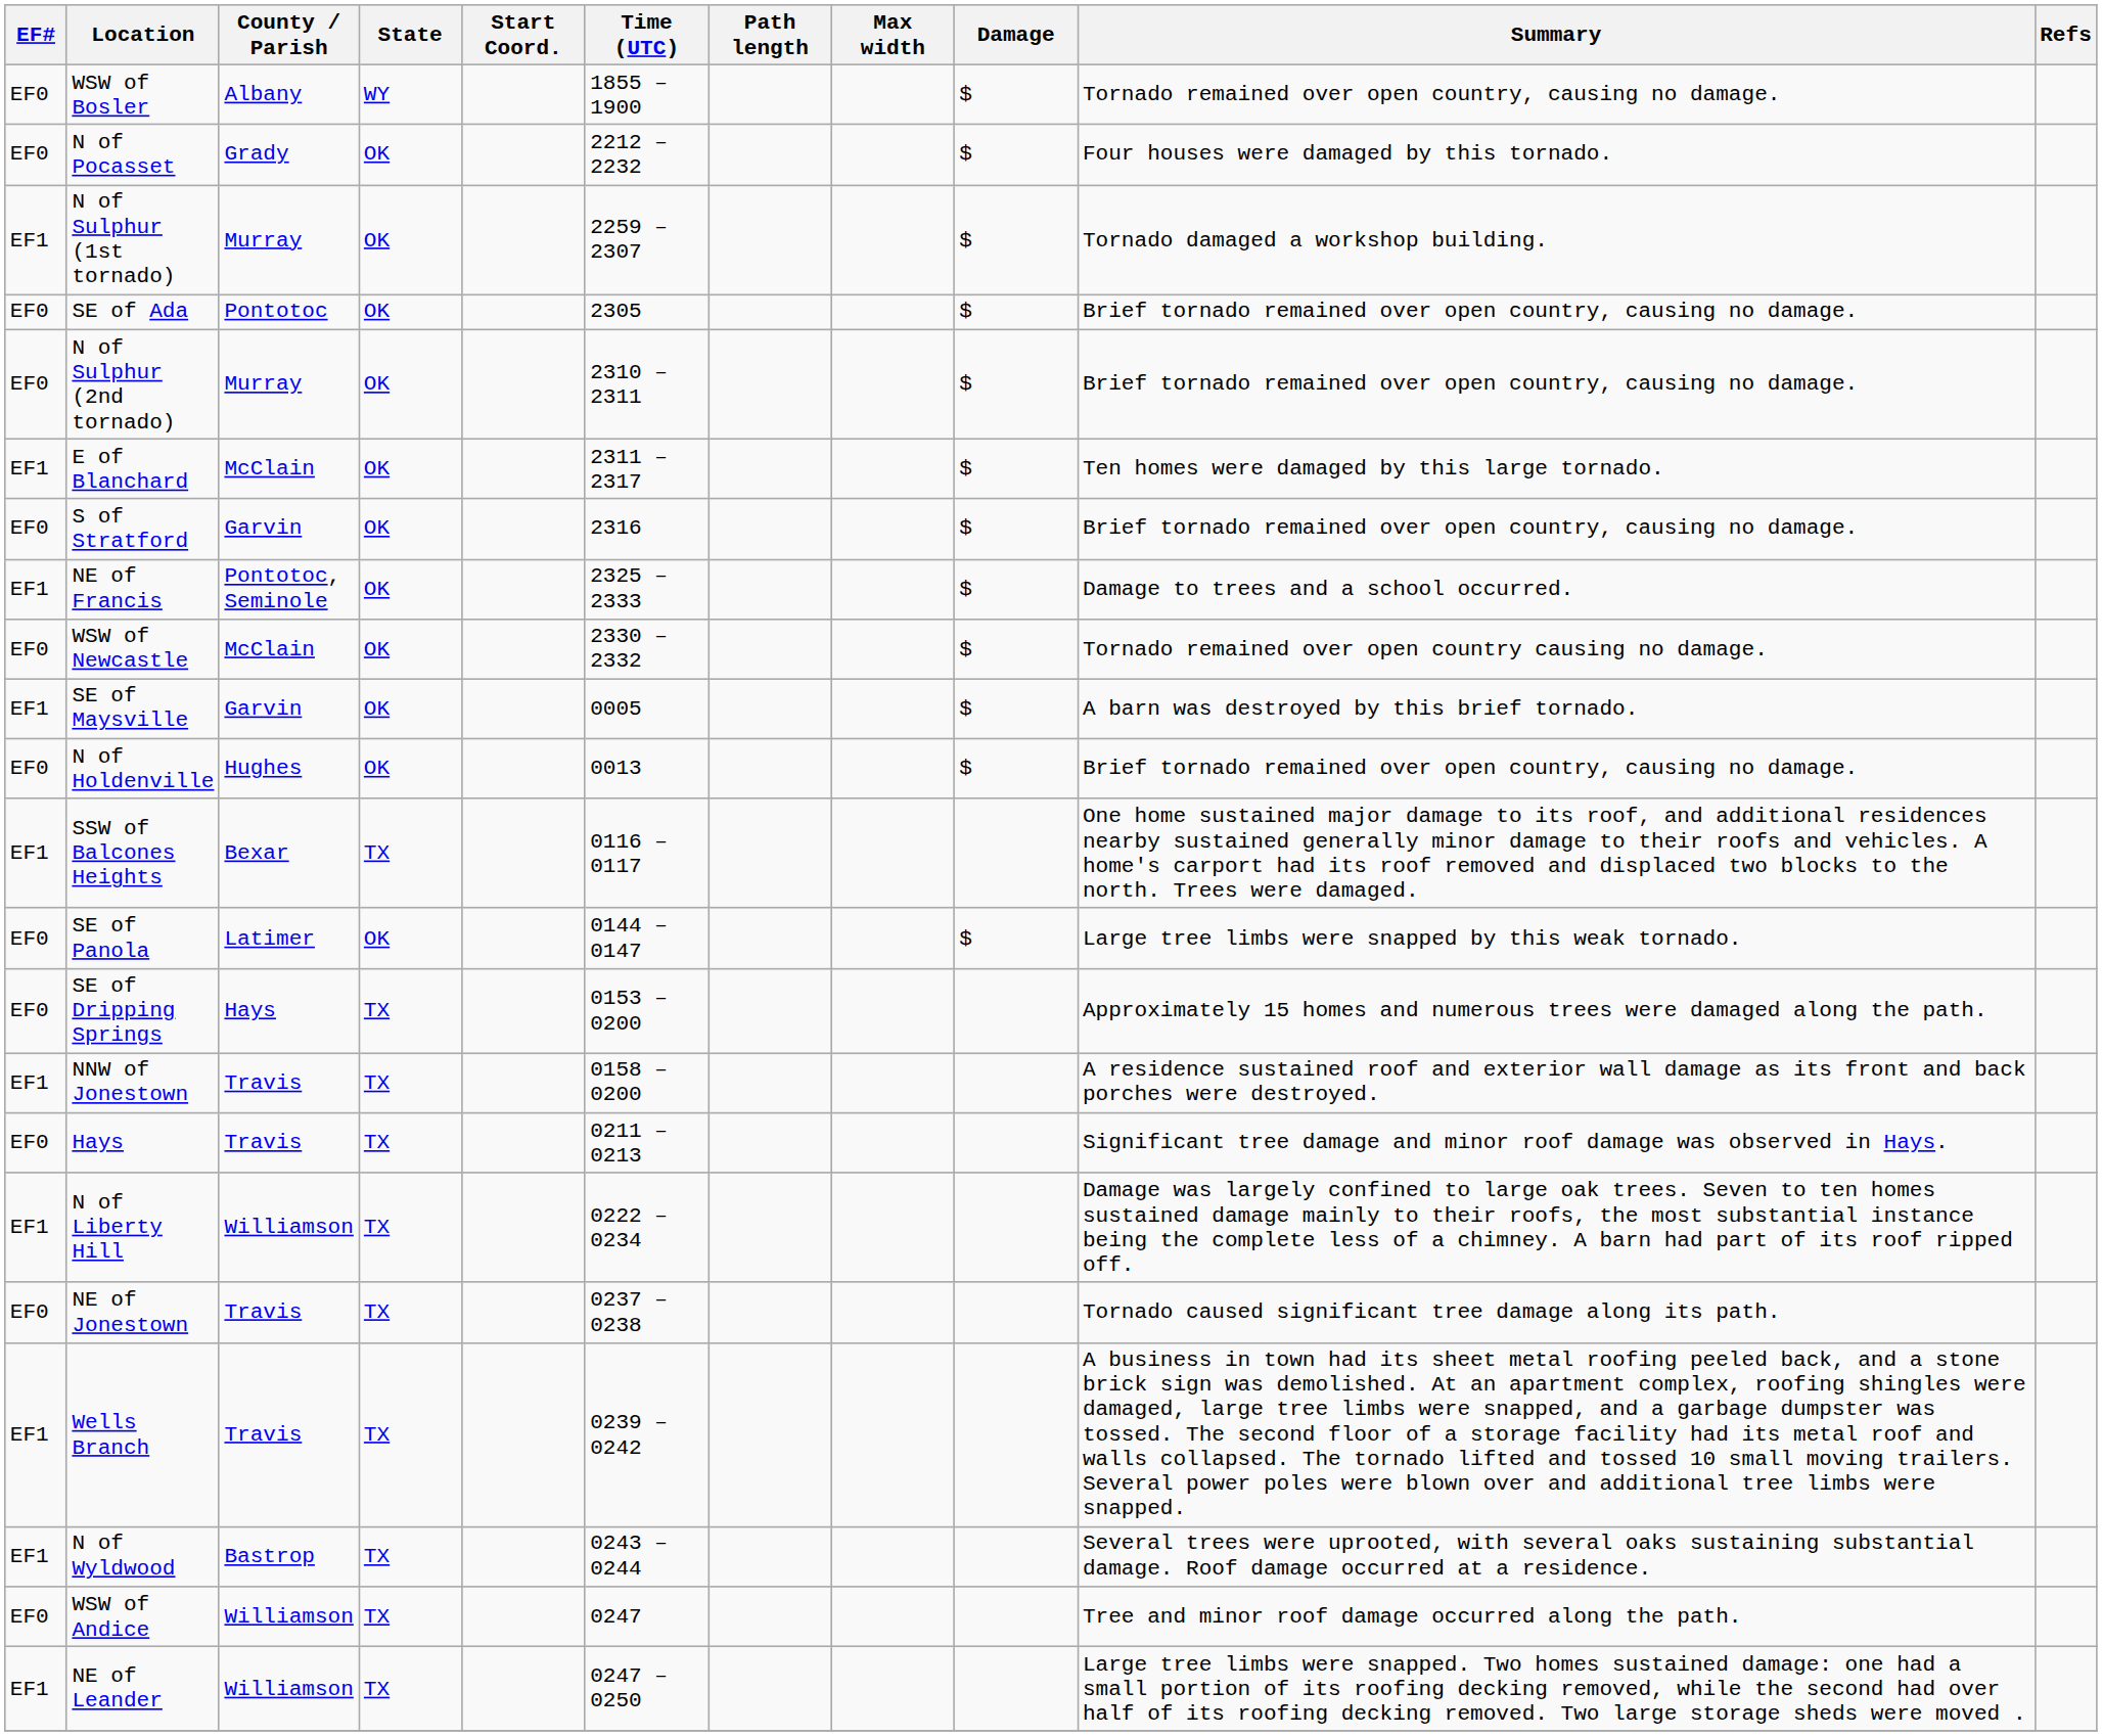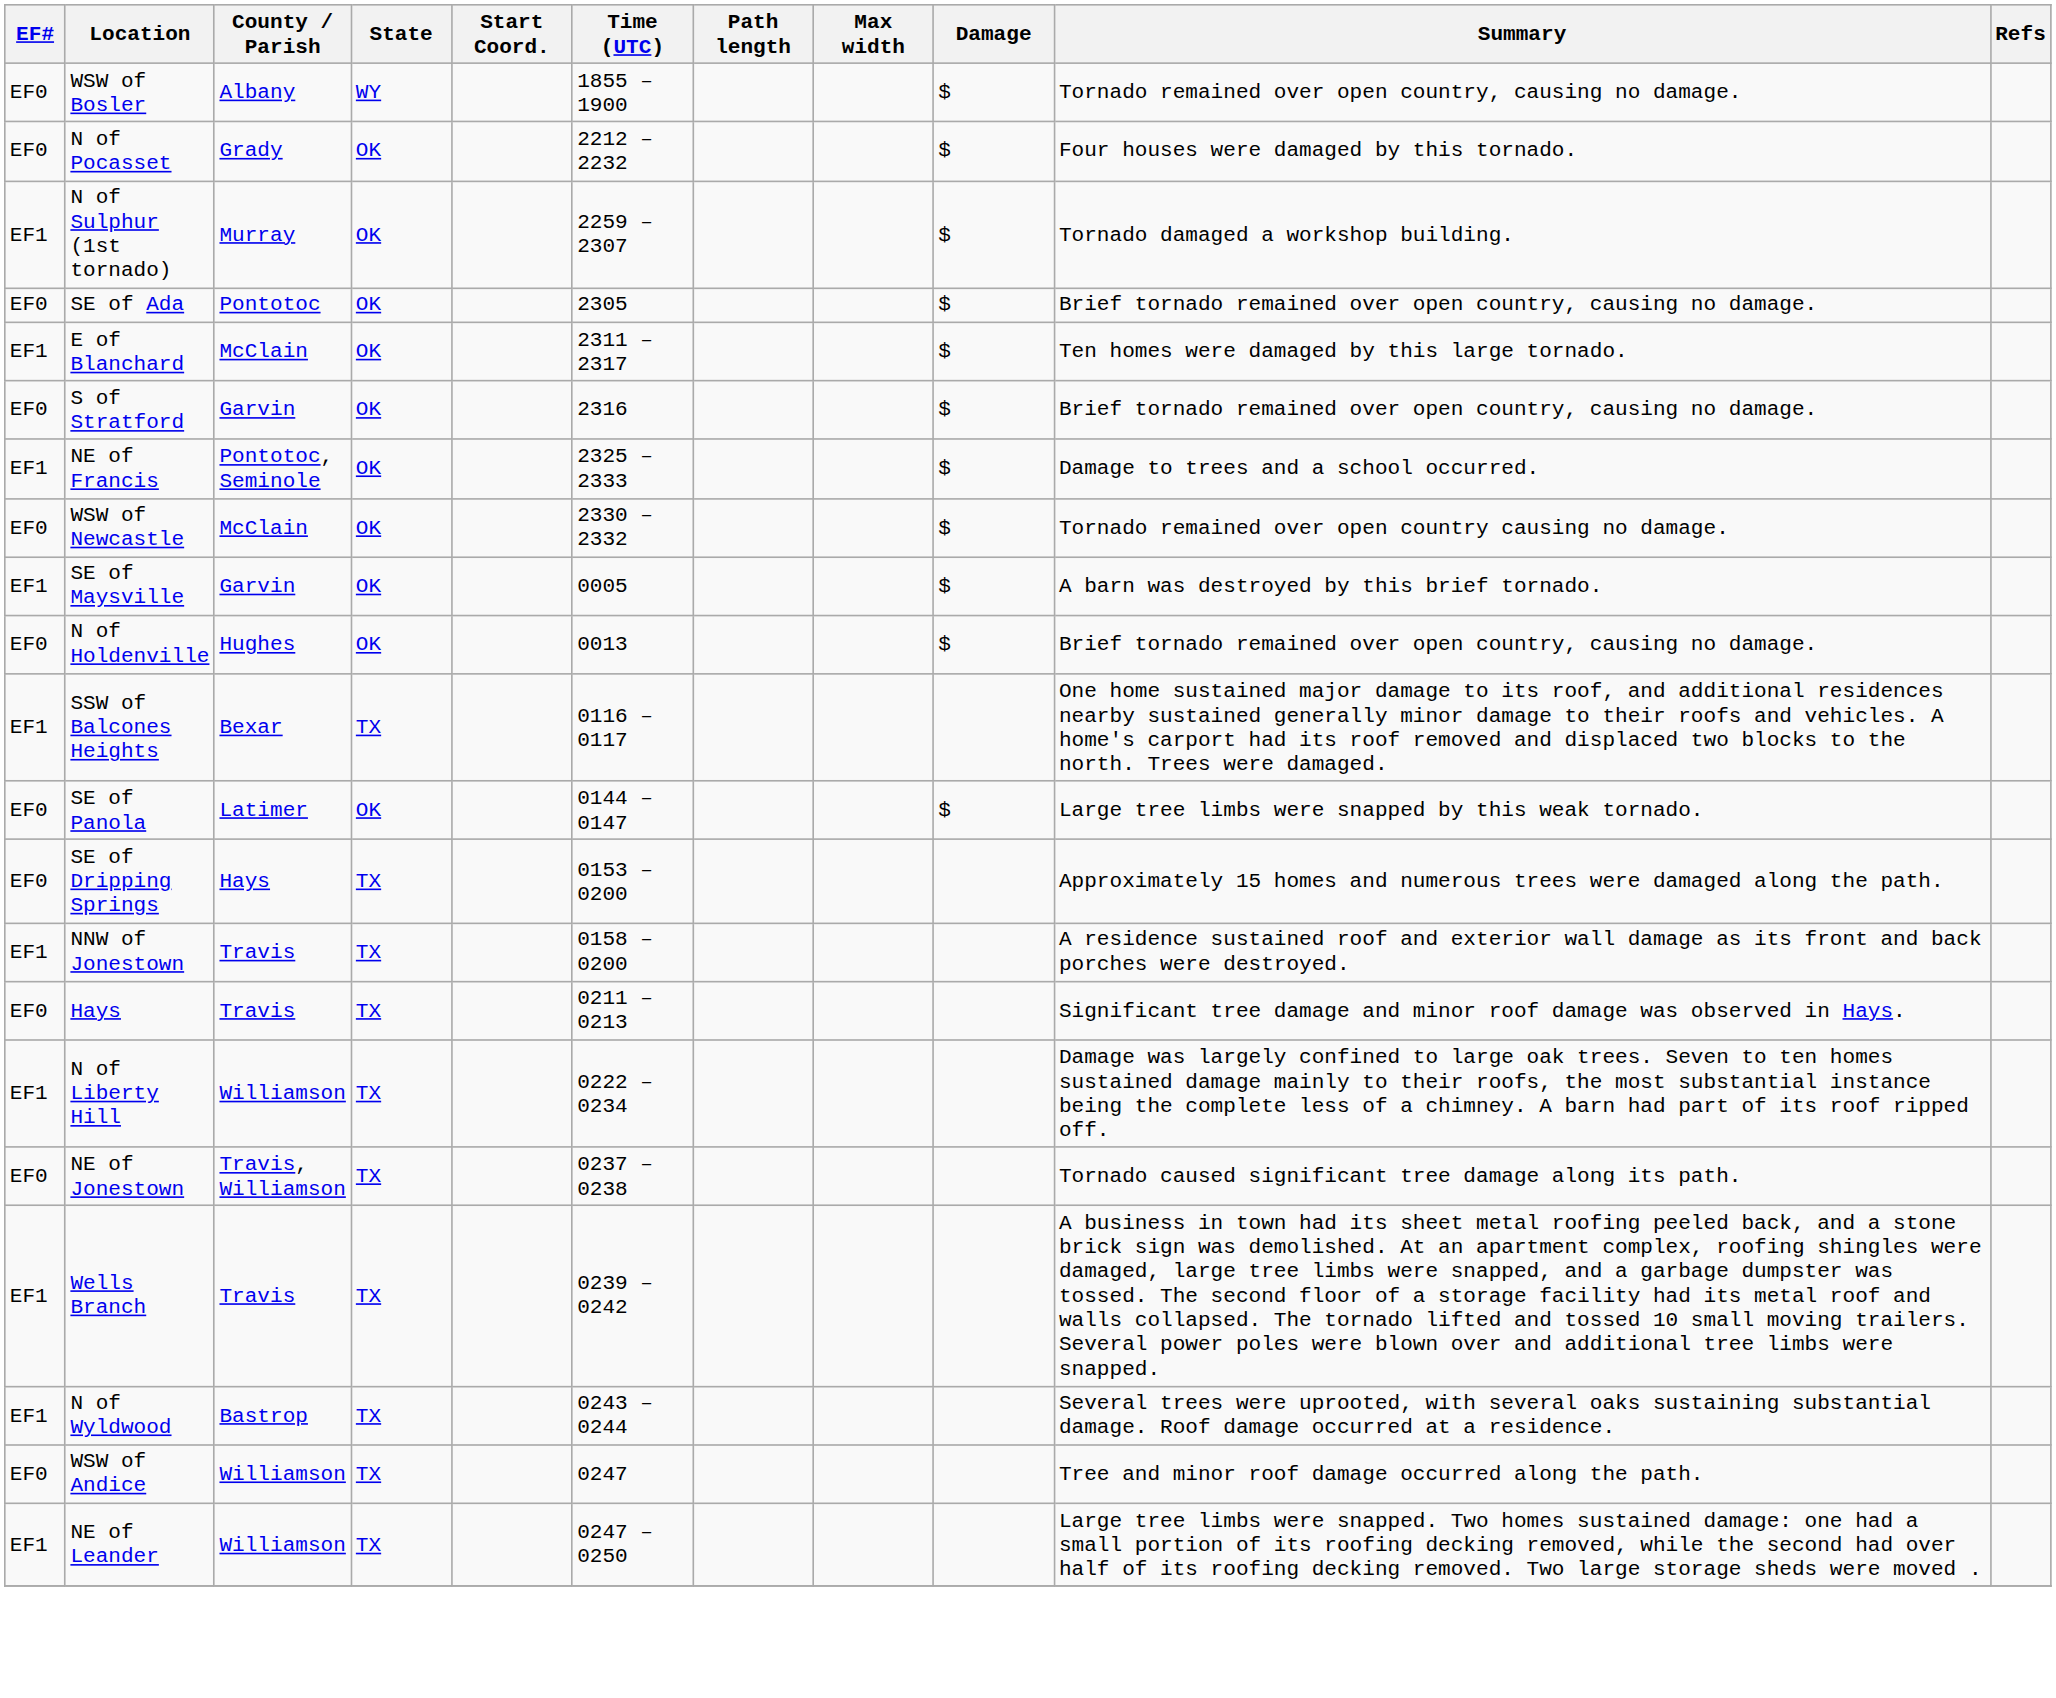- row: EF0 | N of Sulphur (2nd tornado) | Murray | OK | 2310 – 2311 | $ | Brief tornado remained over open country, causing no damage.
NE of Jonestown | County / Parish: Travis -> Travis, Williamson
